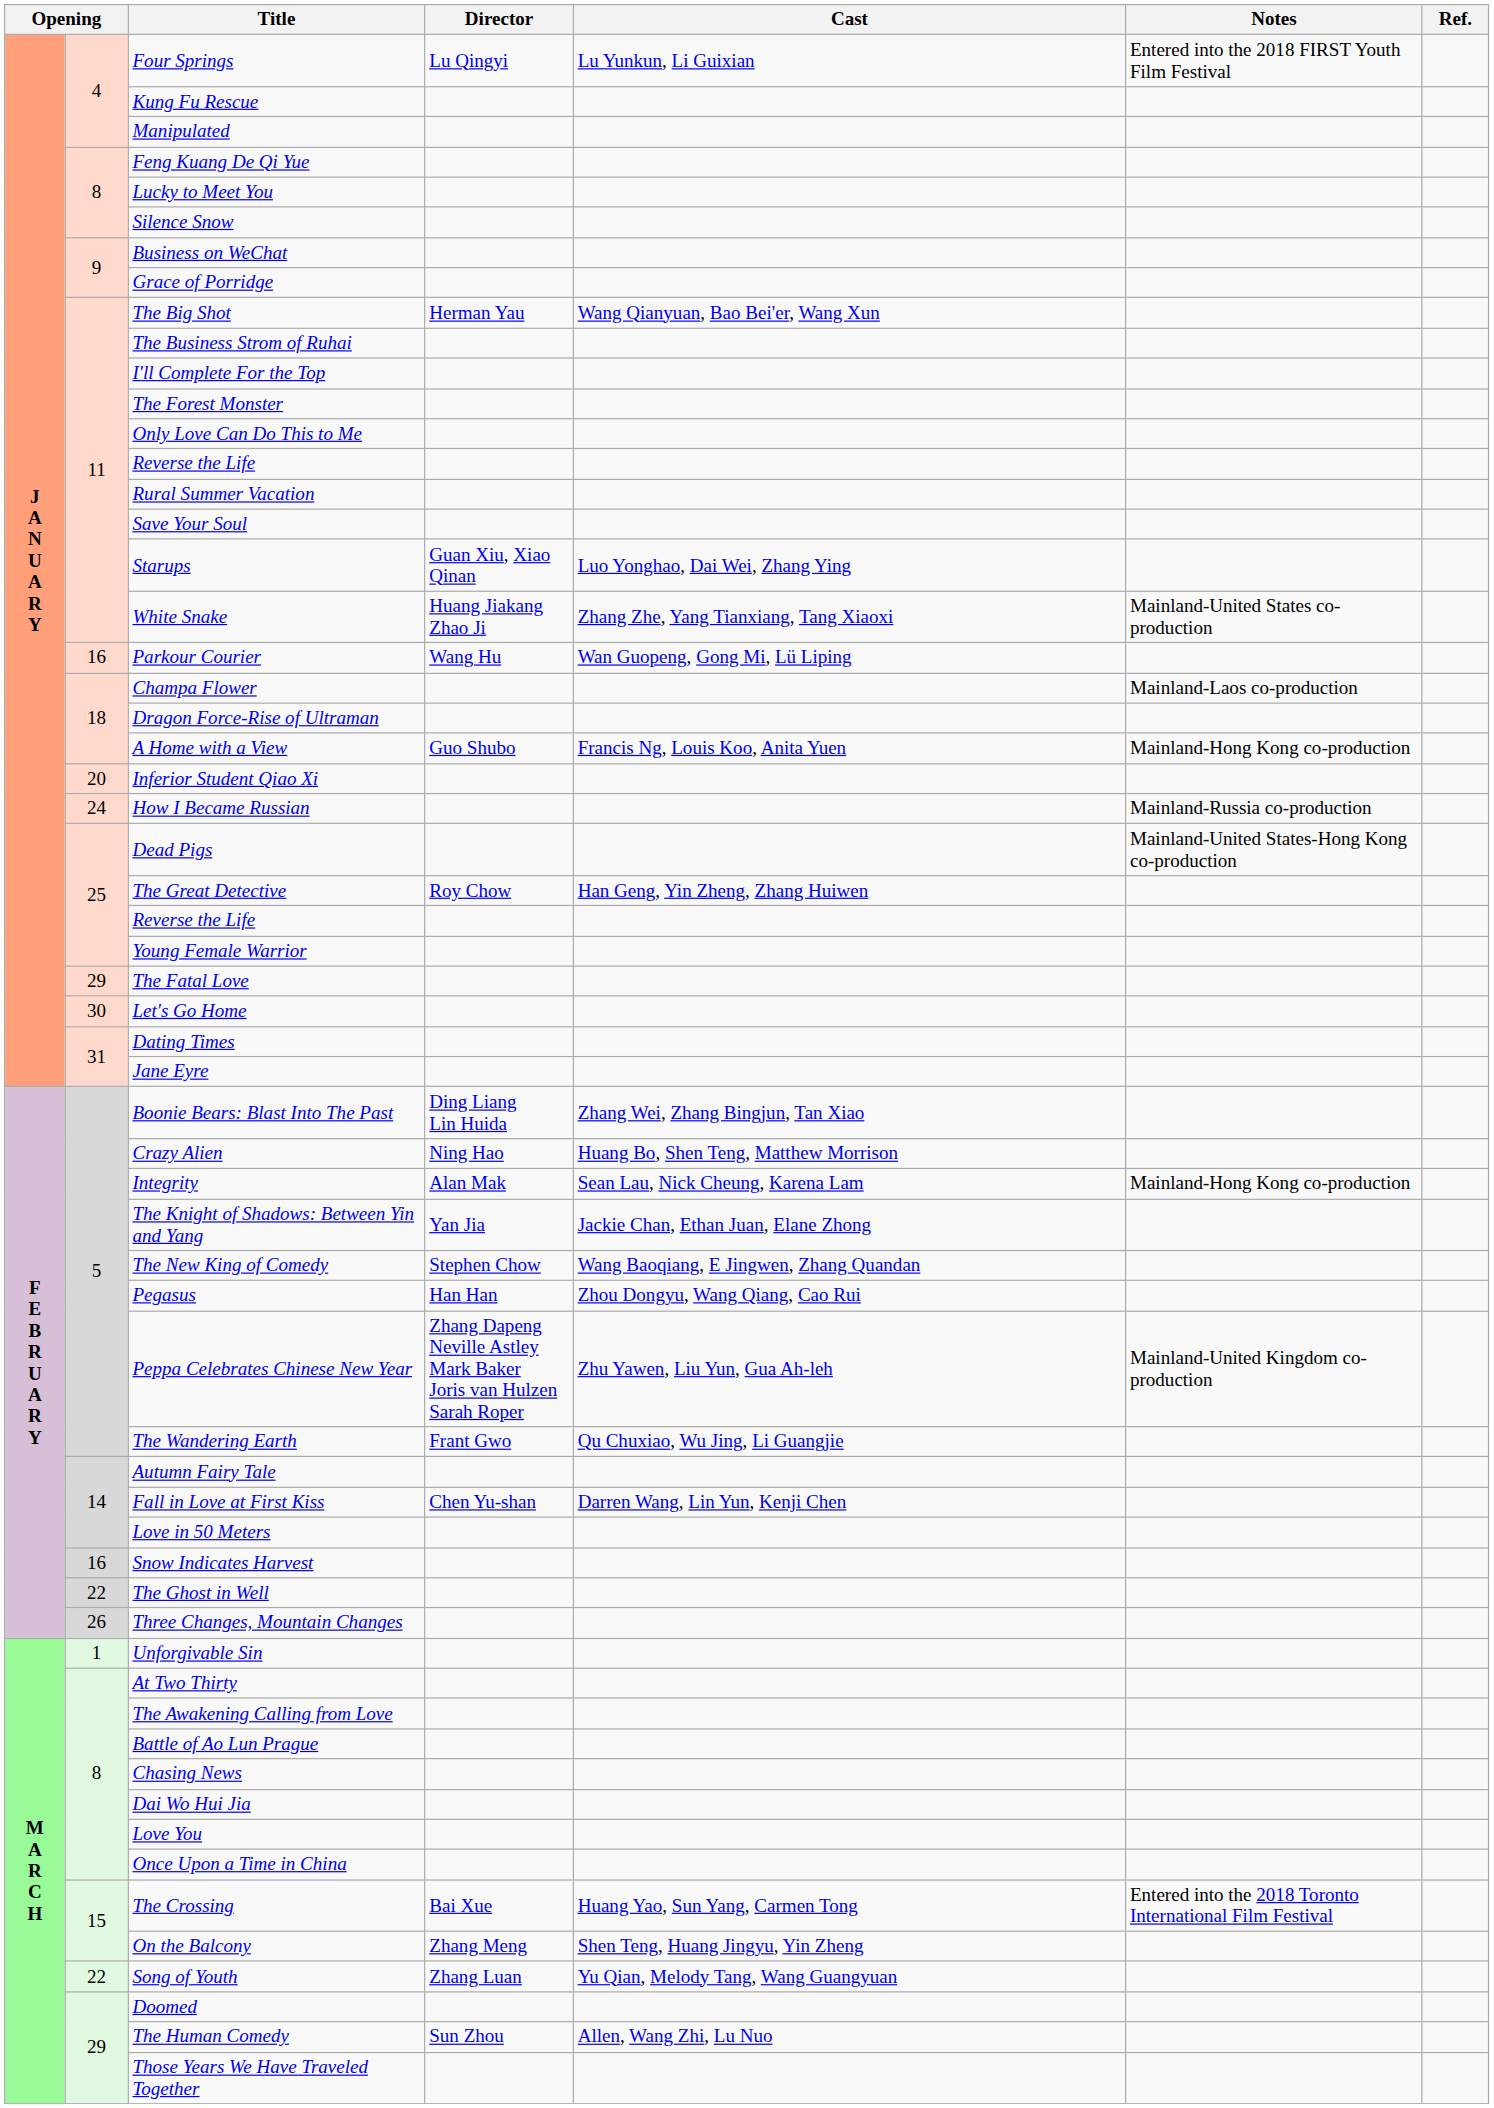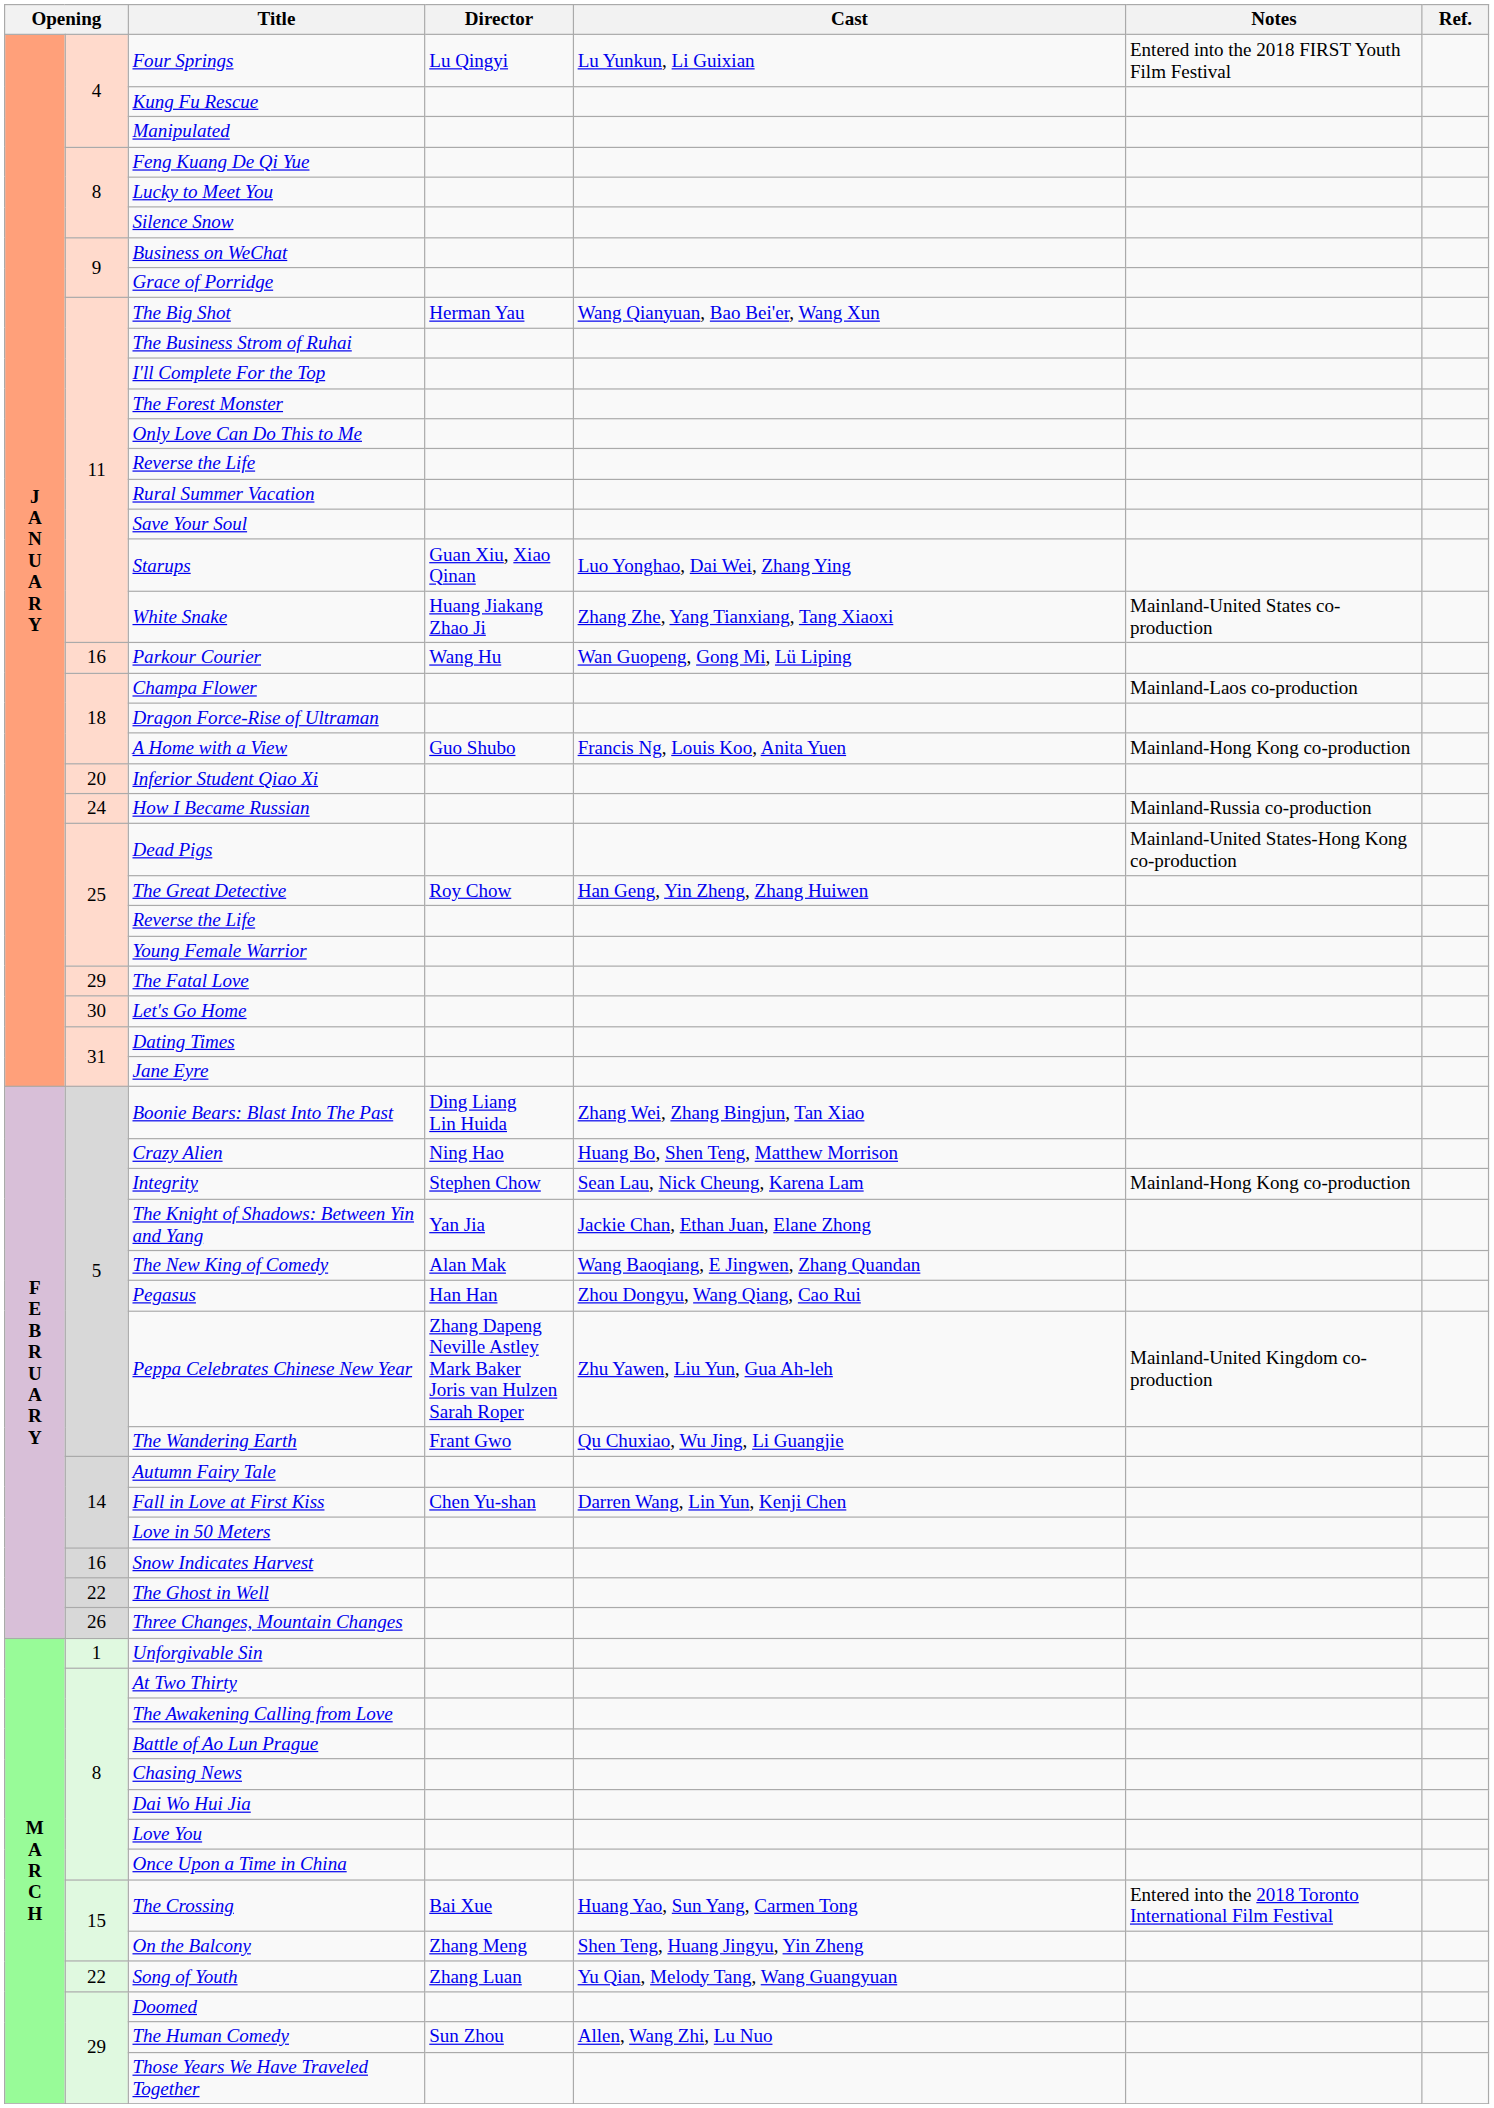Integrity | Director: Alan Mak -> Stephen Chow
The New King of Comedy | Director: Stephen Chow -> Alan Mak
